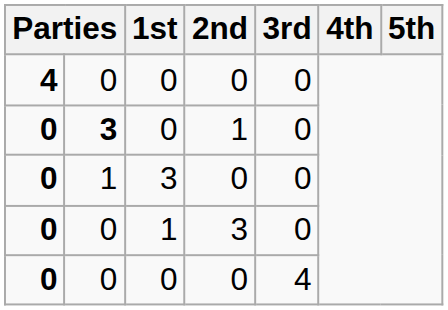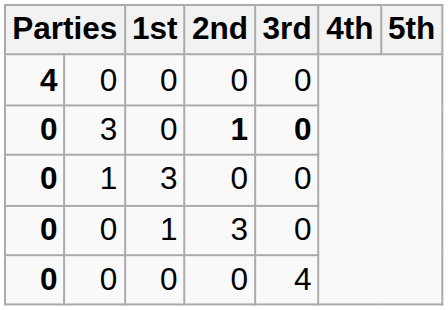row 3 | column 2: bold -> normal
row 3 | 2nd: normal -> bold
row 3 | 3rd: normal -> bold
